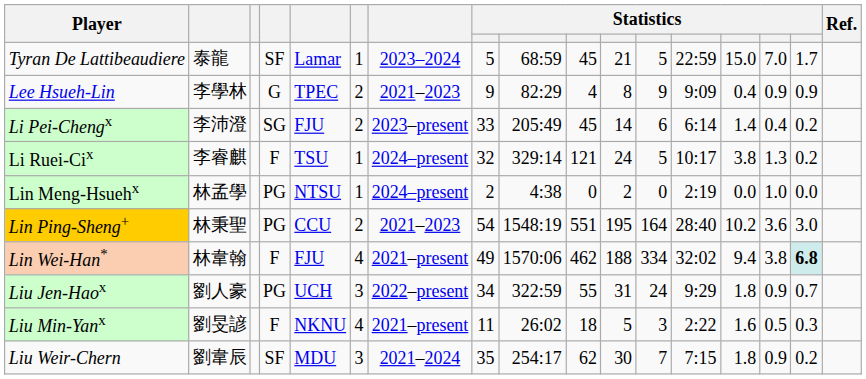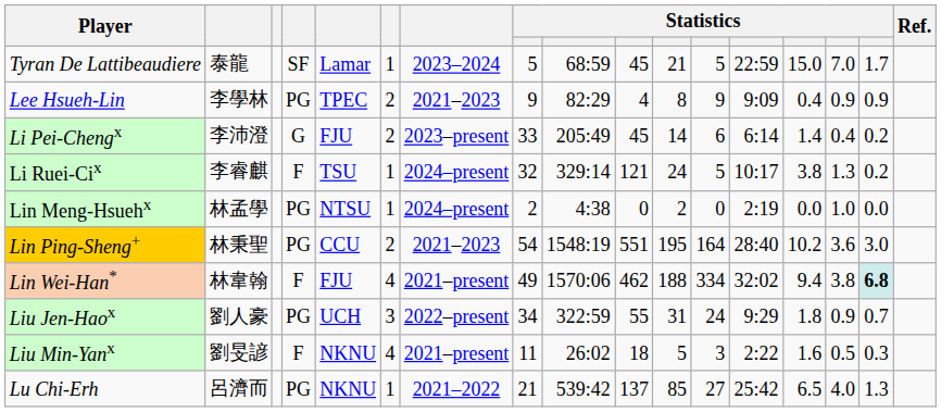Lee Hsueh-Lin | column 4: G -> PG
Li Pei-Chengx | column 4: SG -> G
- row: Liu Weir-Chern | 劉韋辰 | SF | MDU | 3 | 2021–2024 | 35 | 254:17 | 62 | 30 | 7 | 7:15 | 1.8 | 0.9 | 0.2
+ row: Lu Chi-Erh | 呂濟而 | PG | NKNU | 1 | 2021–2022 | 21 | 539:42 | 137 | 85 | 27 | 25:42 | 6.5 | 4.0 | 1.3
